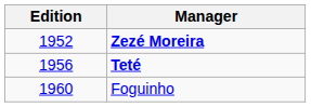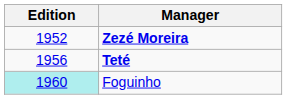Foguinho | Edition: no background -> paleturquoise background
